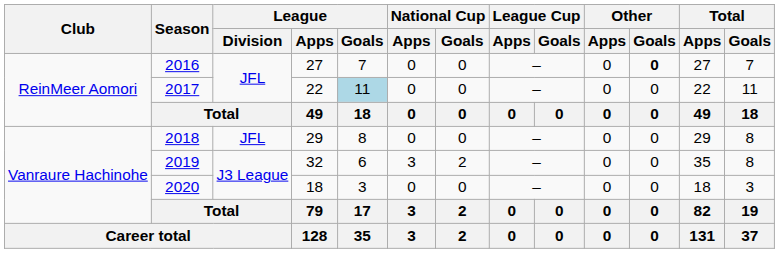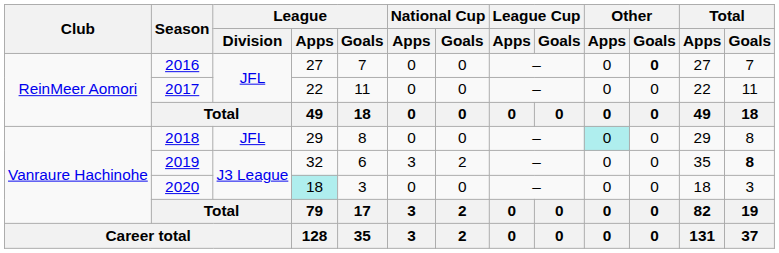2017 | League / Goals: lightblue background -> no background
2018 | Other / Apps: no background -> paleturquoise background
2019 | Total / Goals: normal -> bold
2020 | League / Apps: no background -> paleturquoise background
